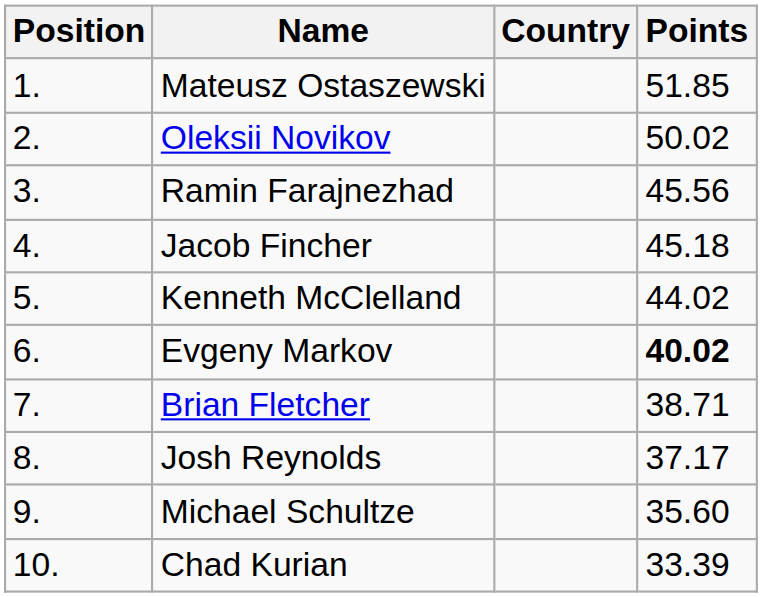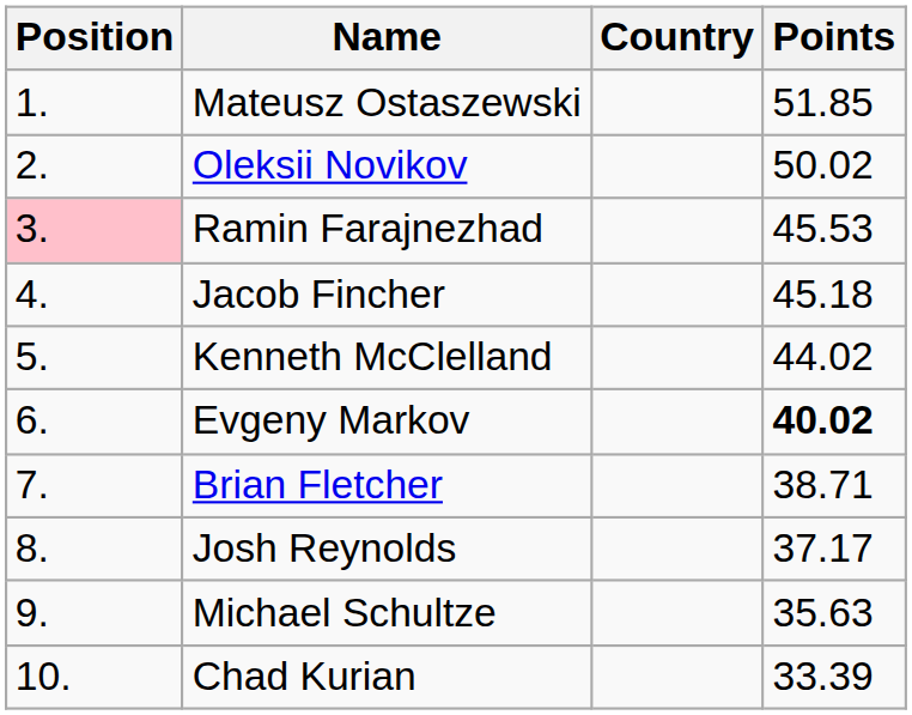Ramin Farajnezhad | Position: no background -> pink background
Ramin Farajnezhad | Points: 45.56 -> 45.53
Michael Schultze | Points: 35.60 -> 35.63
